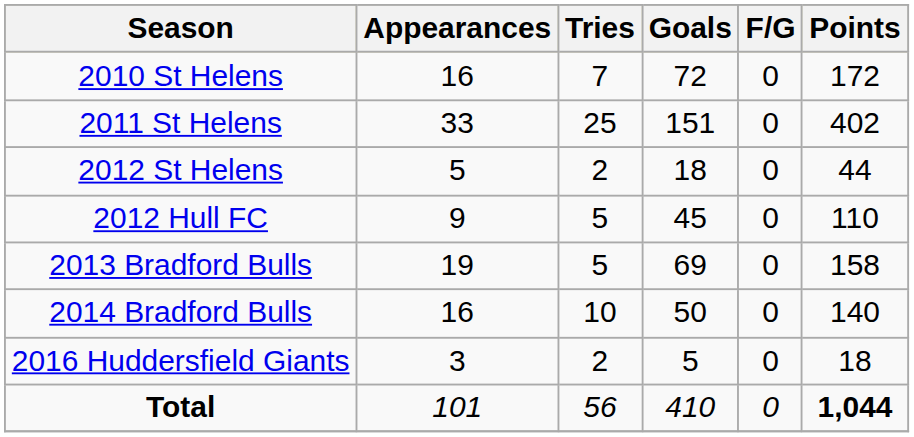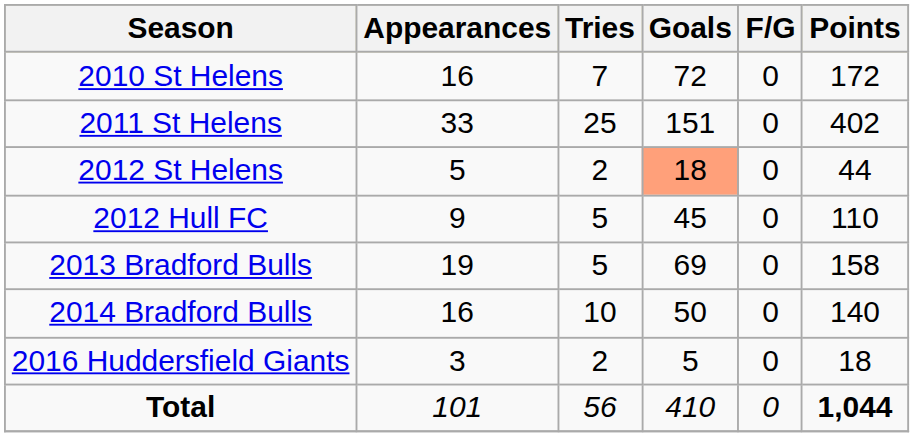2012 St Helens | Goals: no background -> lightsalmon background
